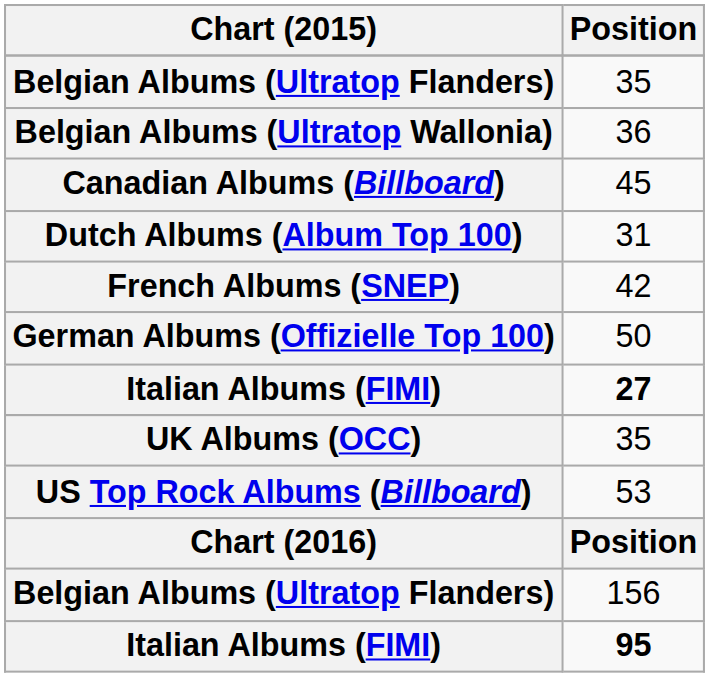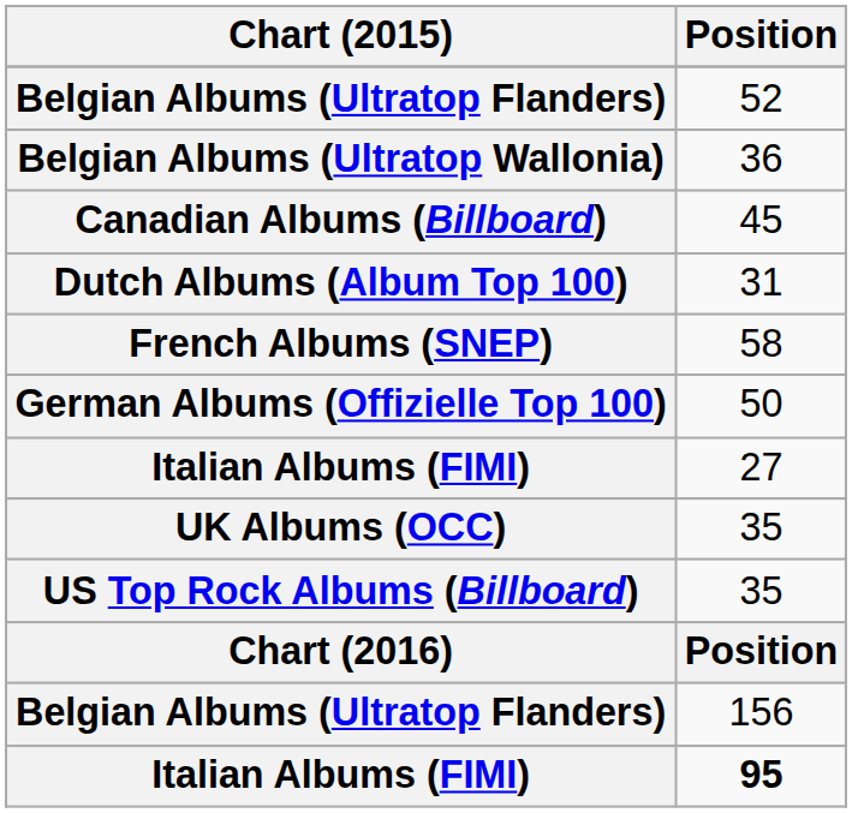row 2 | Position: 35 -> 52
row 6 | Position: 42 -> 58
row 8 | Position: bold -> normal
row 10 | Position: 53 -> 35
